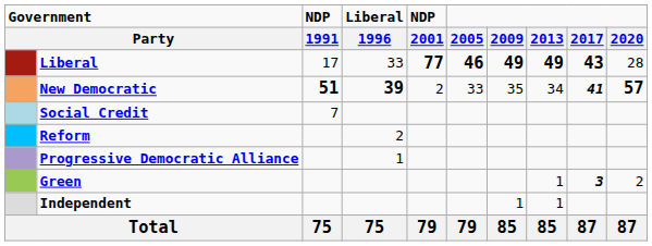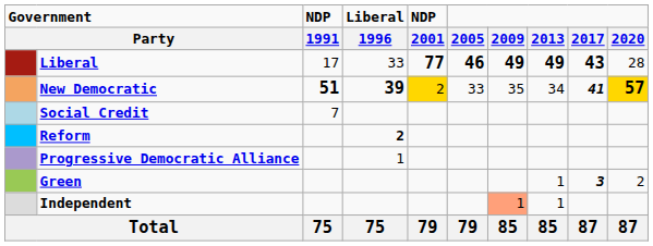New Democratic | NDP / 2001: no background -> gold background
New Democratic | 2020: no background -> gold background
Reform | Liberal / 1996: normal -> bold
Independent | 2009: no background -> lightsalmon background
